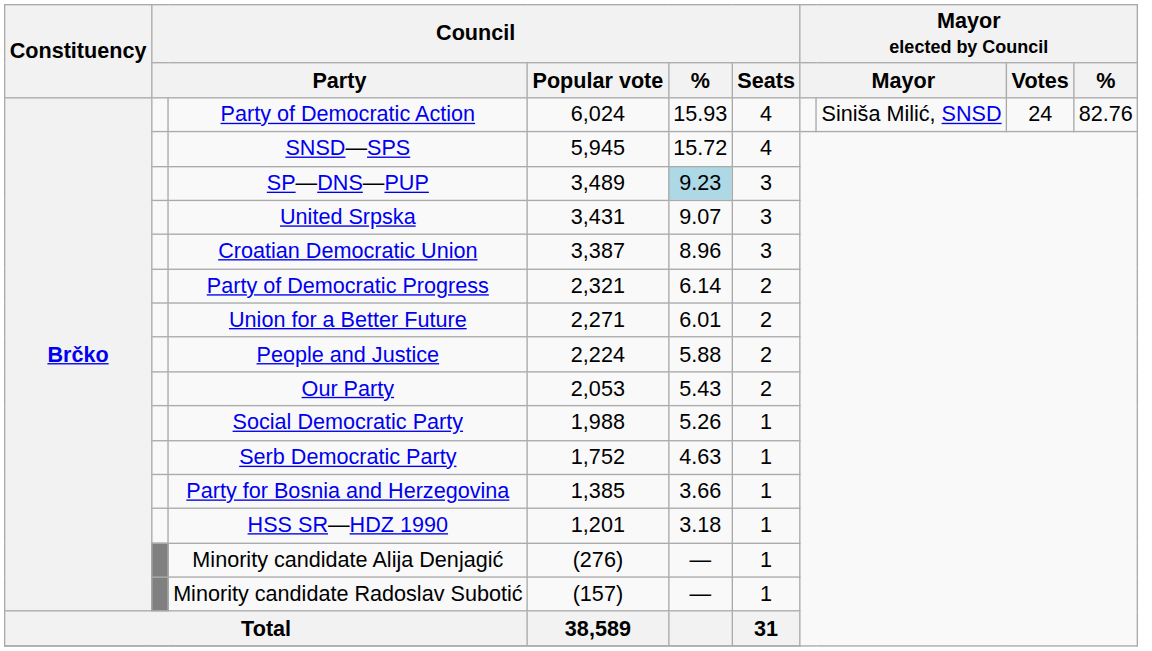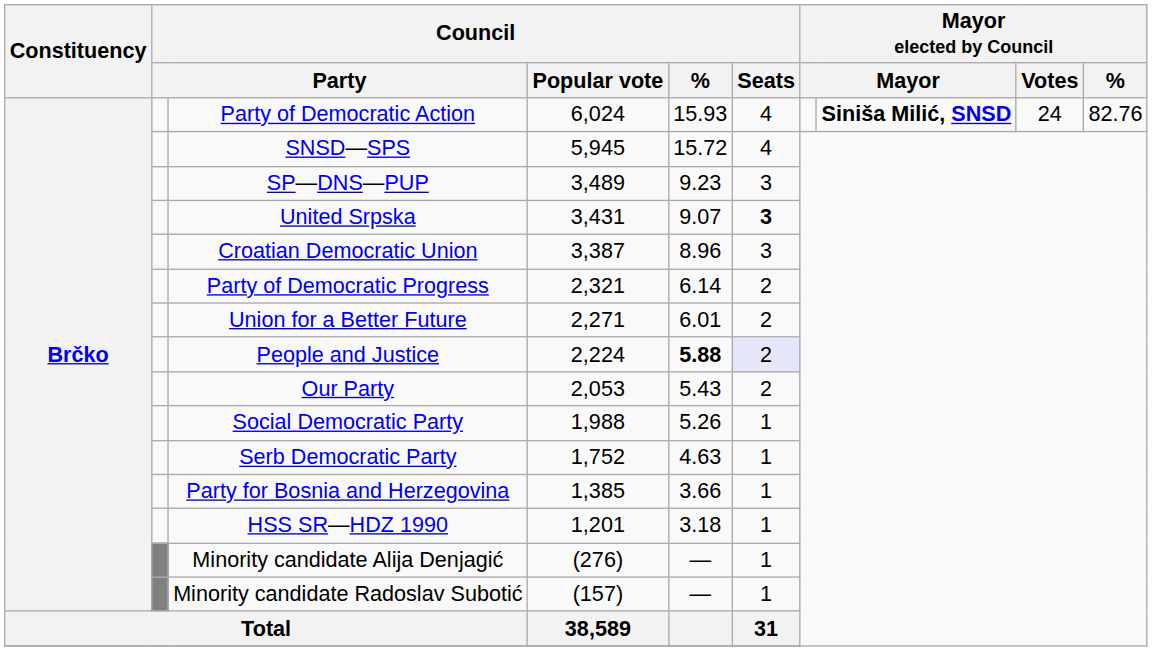Party of Democratic Action | column 8: normal -> bold
SP—DNS—PUP | Council / %: lightblue background -> no background
United Srpska | Council / Seats: normal -> bold
People and Justice | Council / %: normal -> bold
People and Justice | Council / Seats: no background -> lavender background
